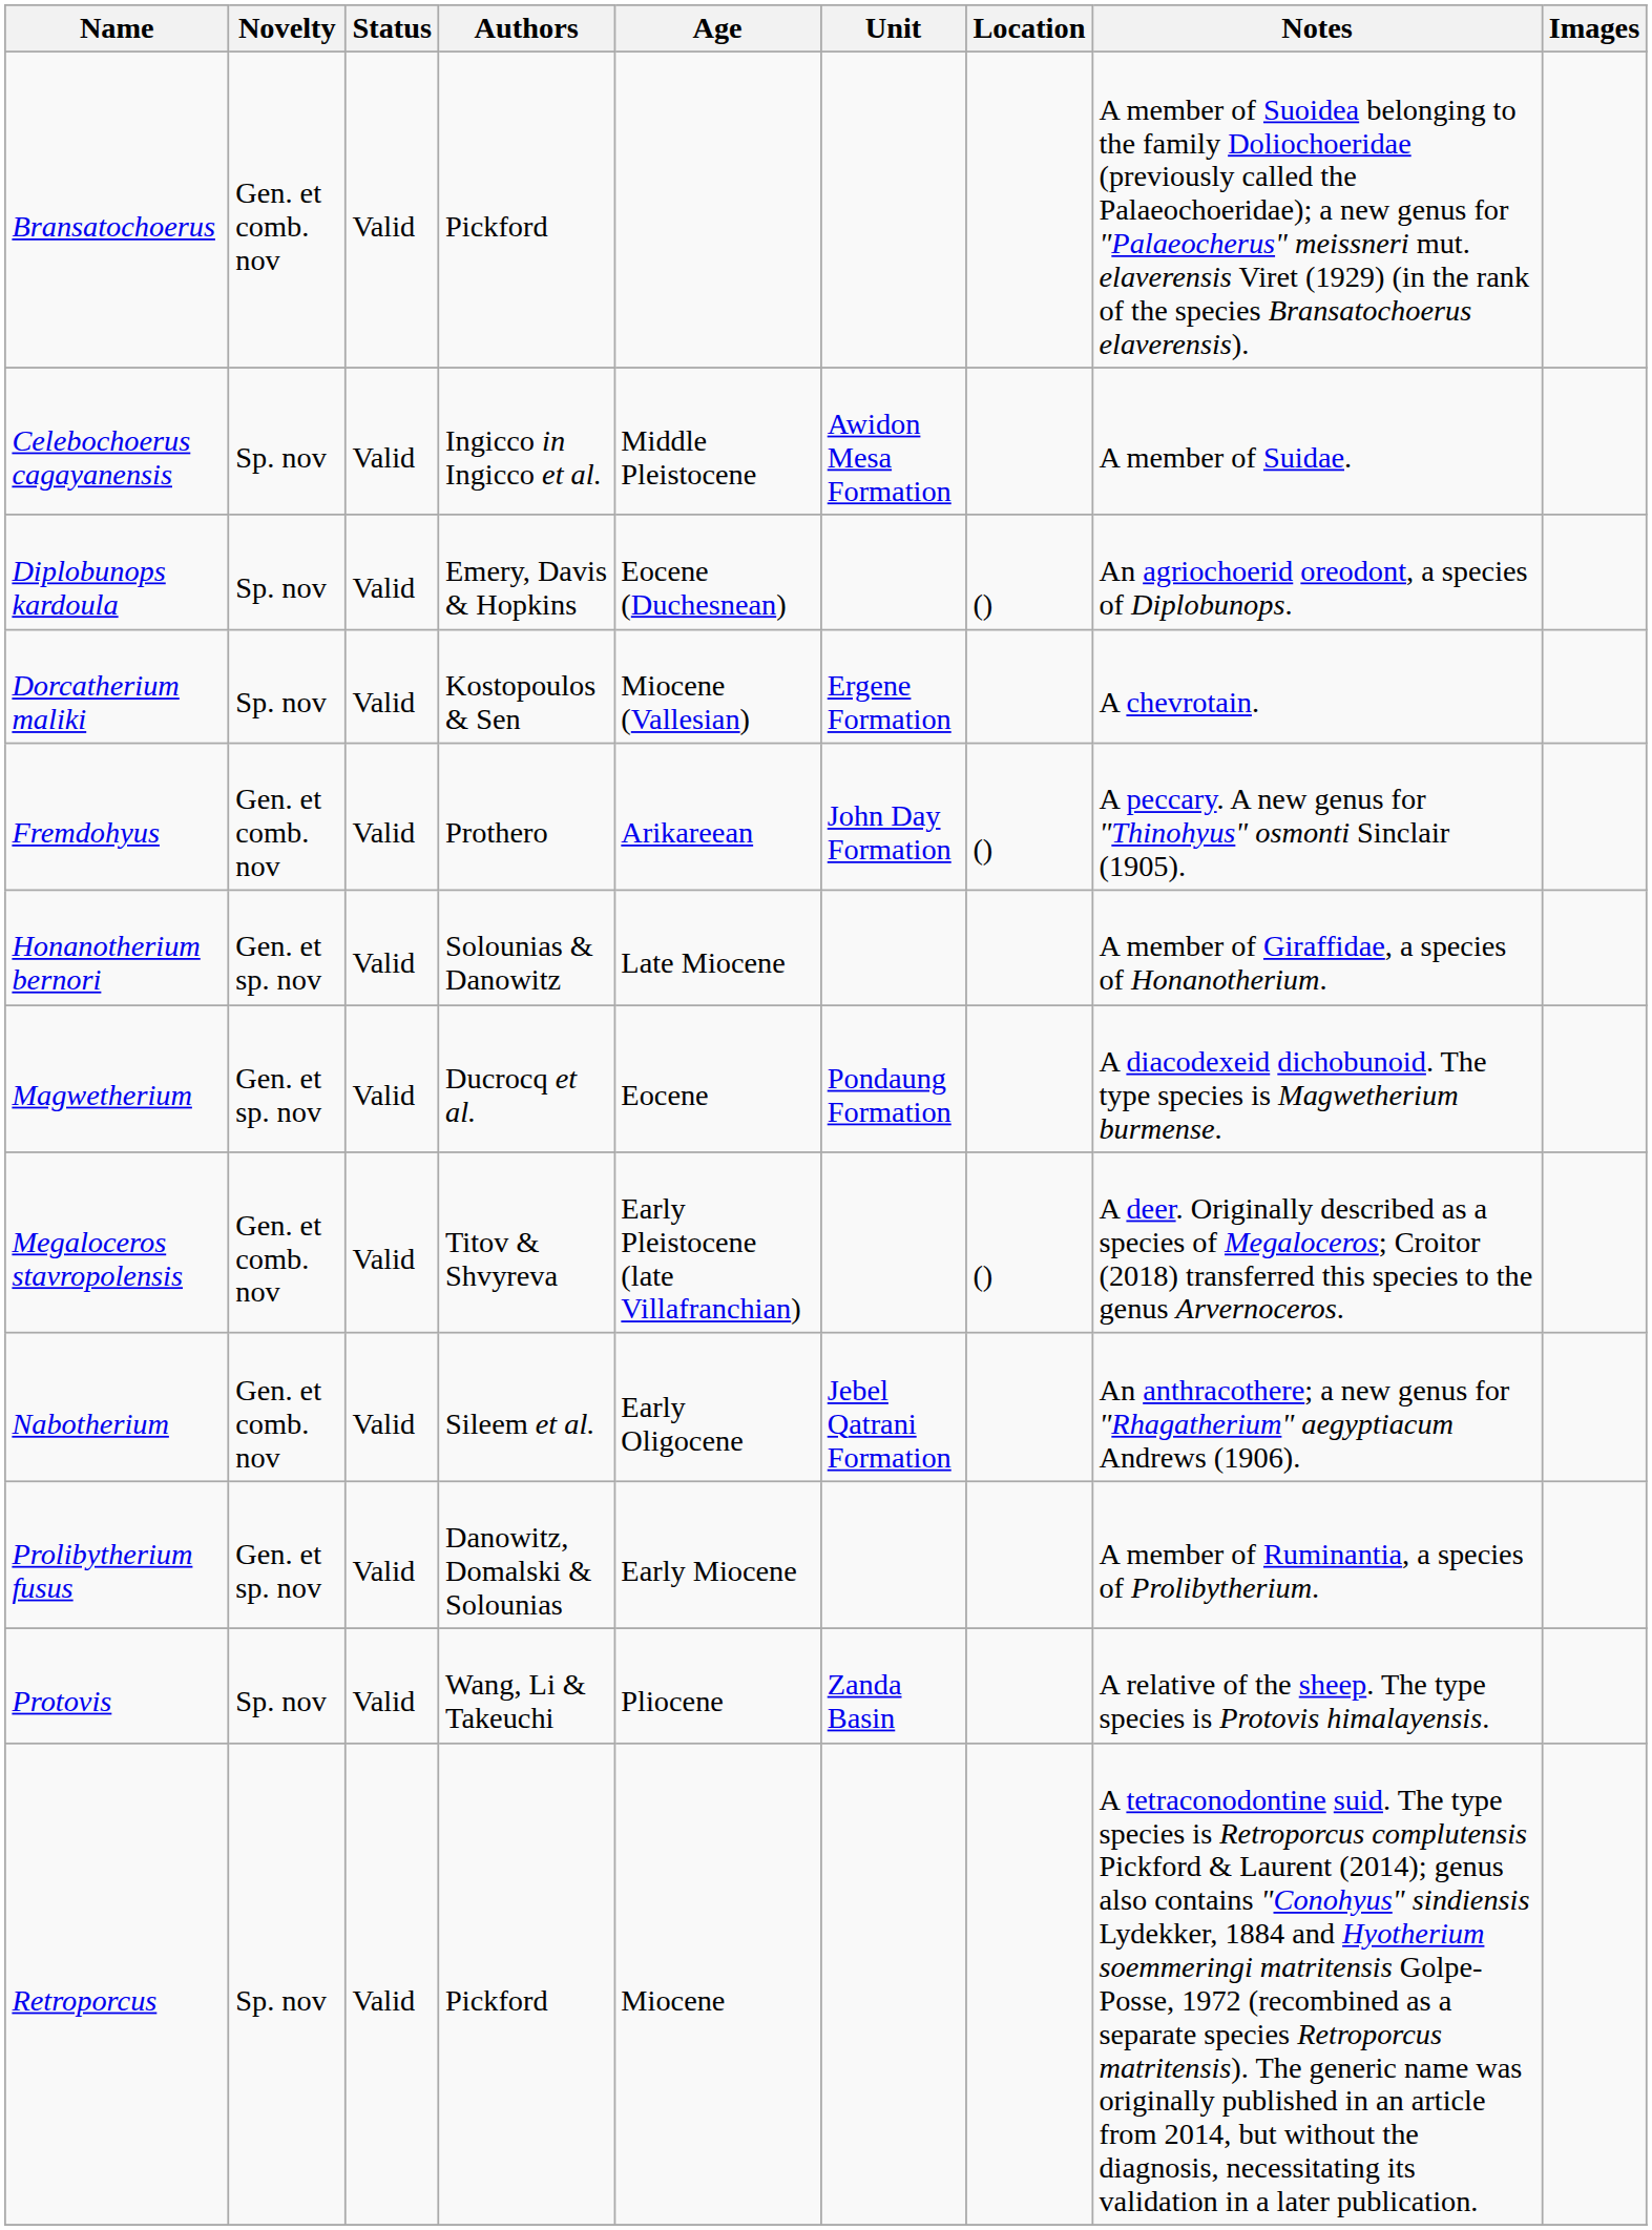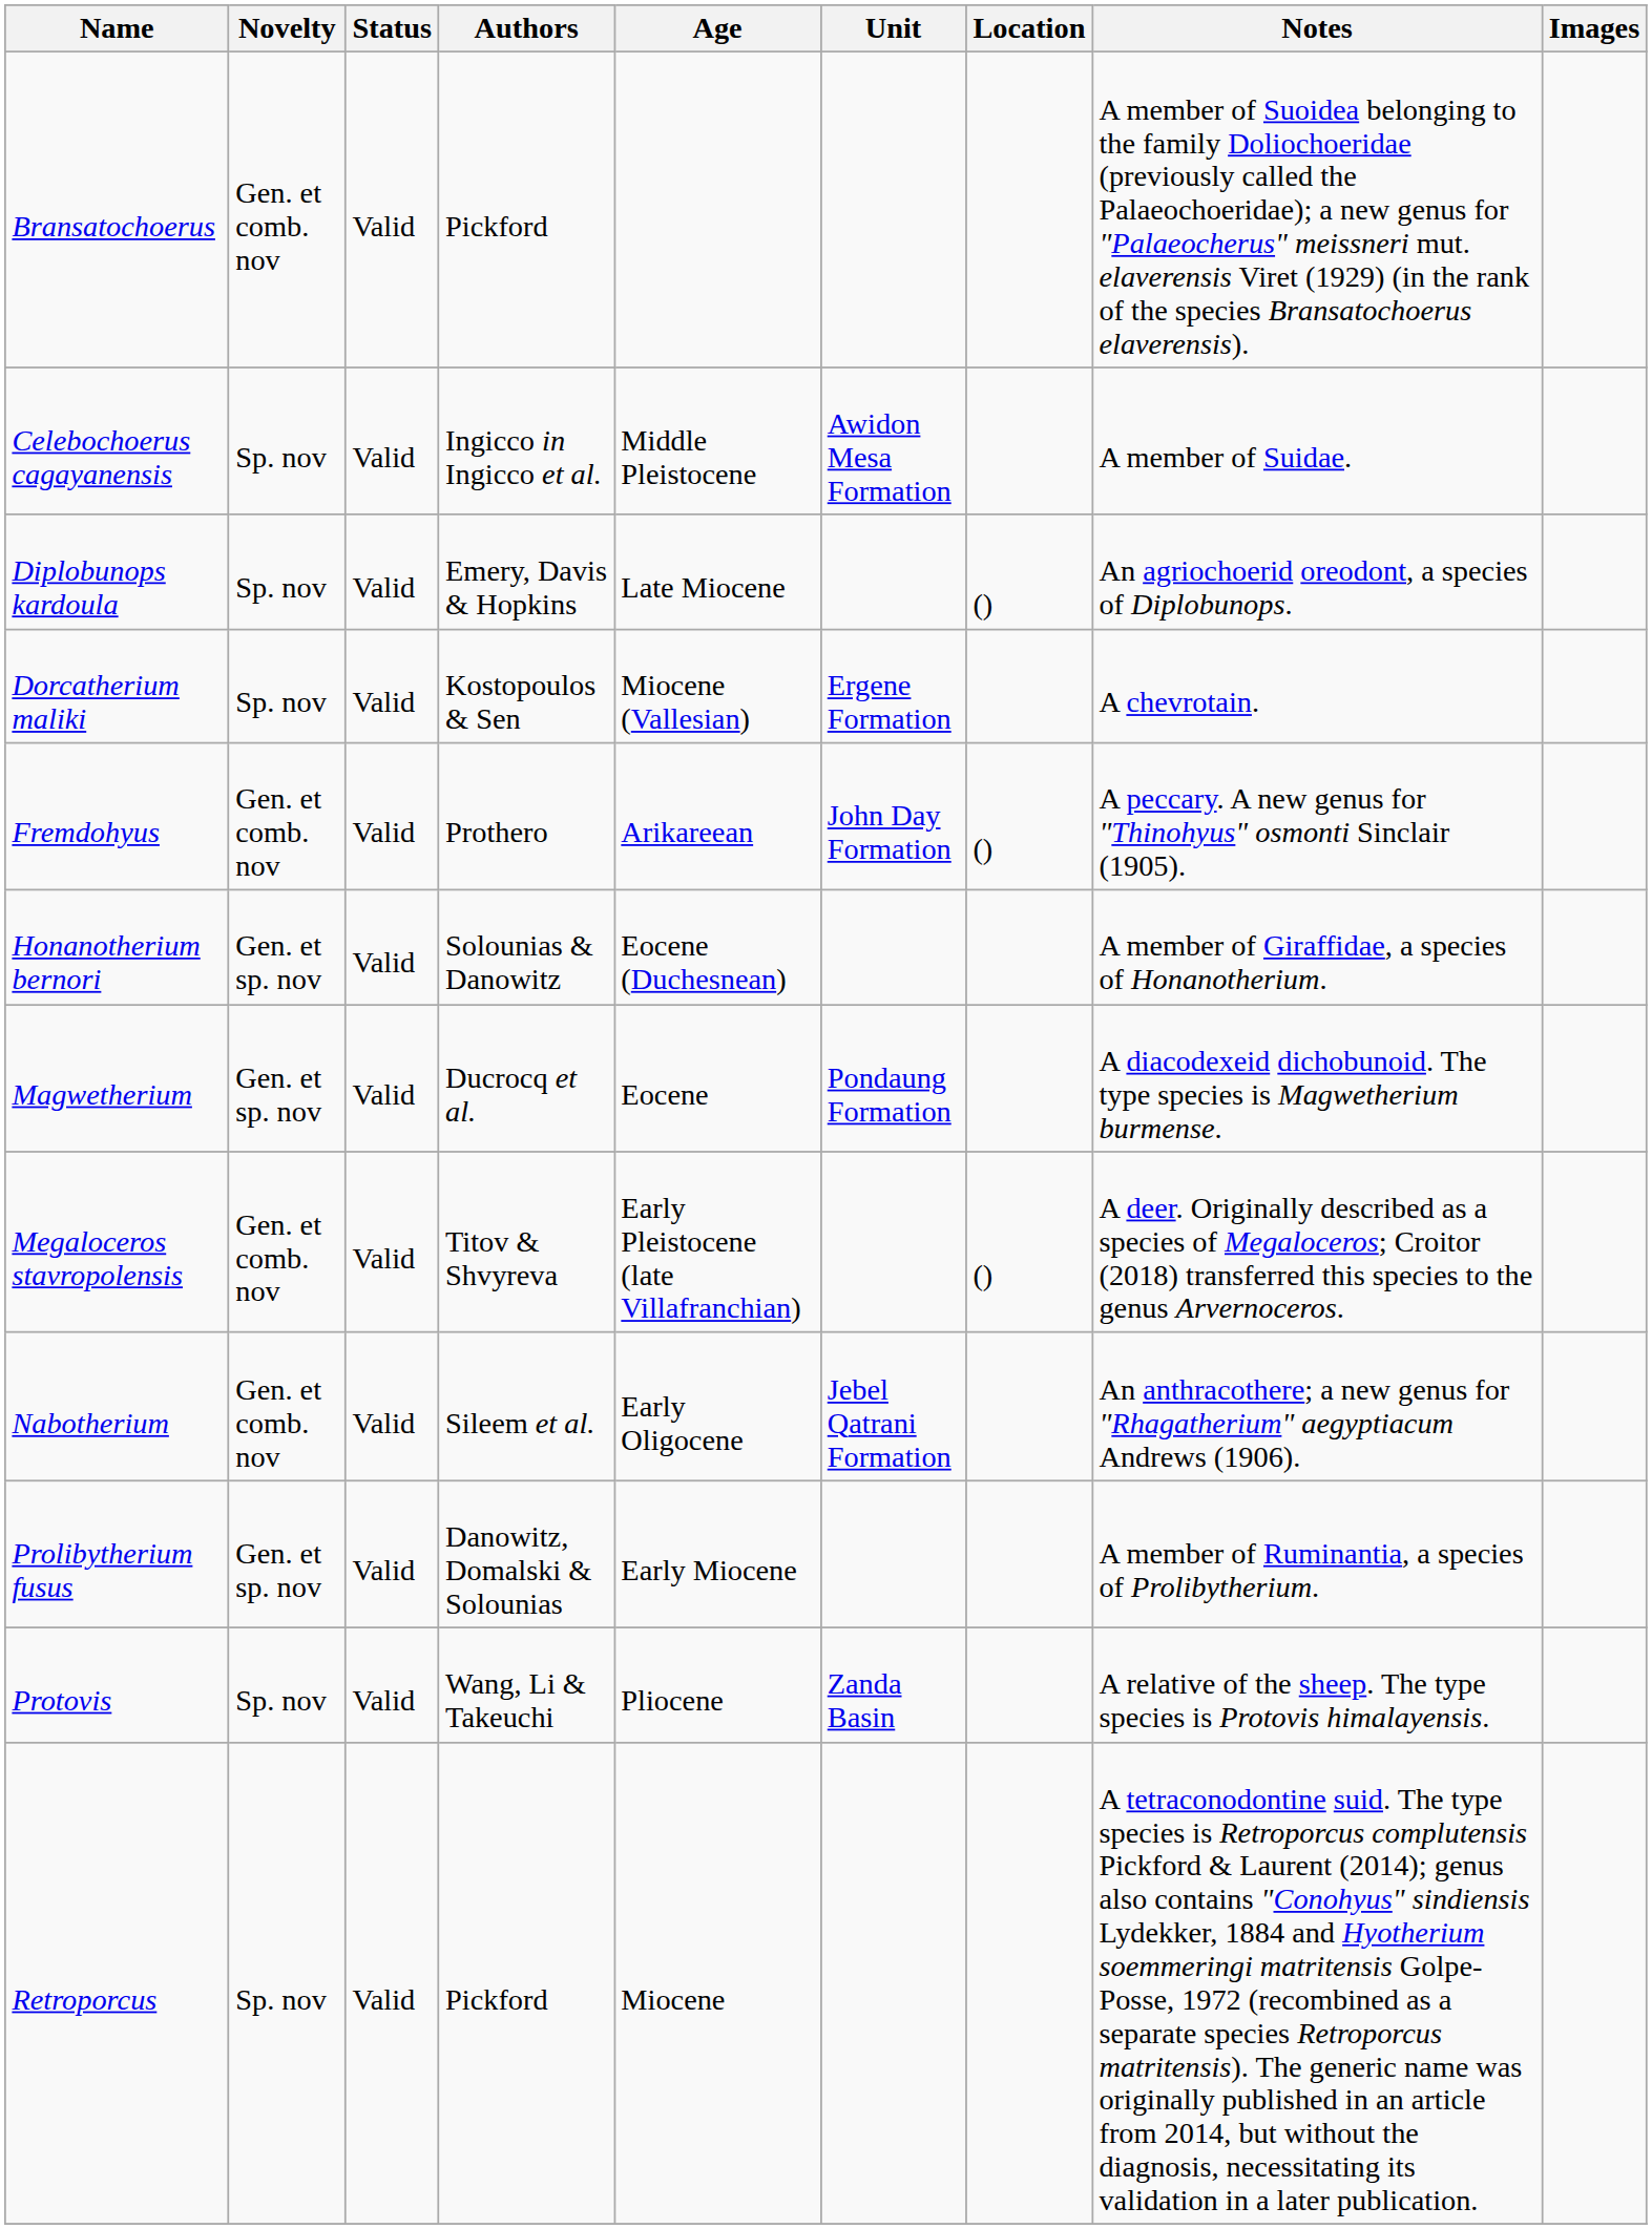Diplobunops kardoula | Age: Eocene (Duchesnean) -> Late Miocene
Honanotherium bernori | Age: Late Miocene -> Eocene (Duchesnean)
